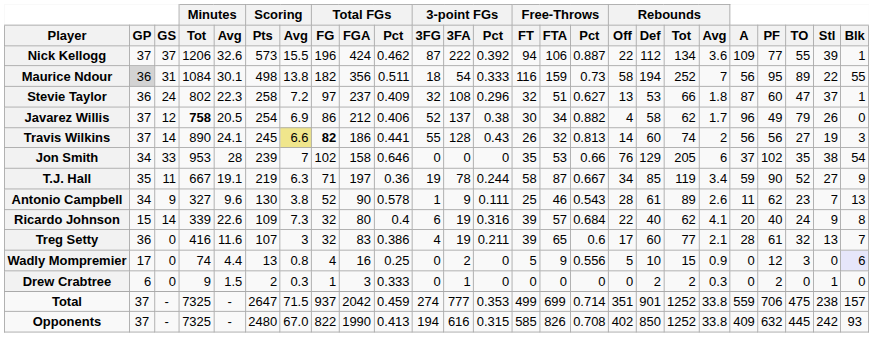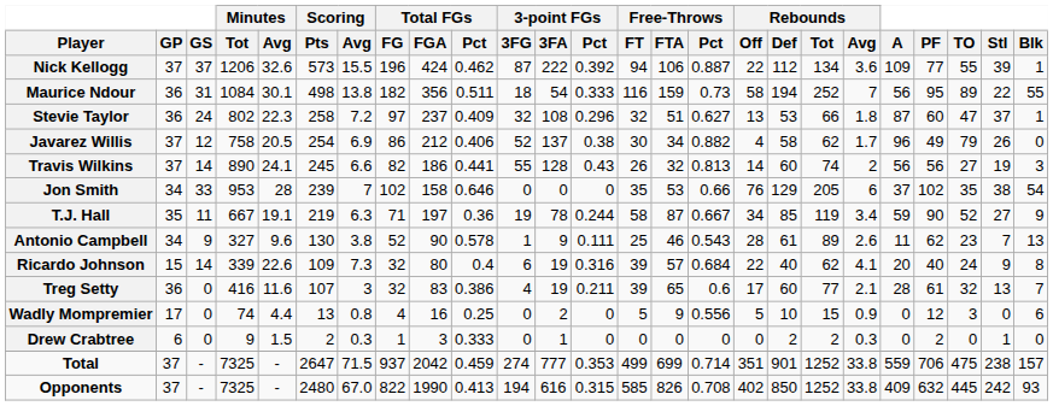Maurice Ndour | GP: lightgrey background -> no background
Javarez Willis | Minutes / Tot: bold -> normal
Travis Wilkins | Scoring / Avg: khaki background -> no background
Travis Wilkins | Total FGs / FG: bold -> normal
Wadly Mompremier | Blk: lavender background -> no background
